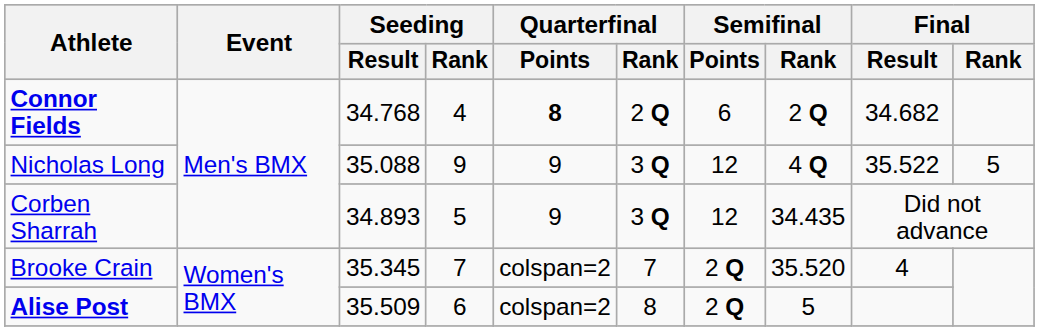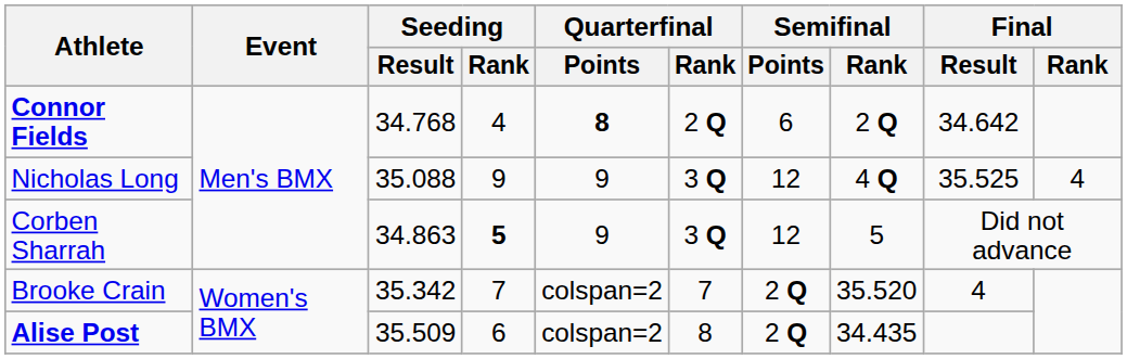Connor Fields | Final / Result: 34.682 -> 34.642
Nicholas Long | Final / Result: 35.522 -> 35.525
Nicholas Long | Final / Rank: 5 -> 4
Corben Sharrah | Seeding / Result: 34.893 -> 34.863
Corben Sharrah | Seeding / Rank: normal -> bold
Corben Sharrah | Semifinal / Rank: 34.435 -> 5
Brooke Crain | Seeding / Result: 35.345 -> 35.342
Alise Post | Semifinal / Rank: 5 -> 34.435
